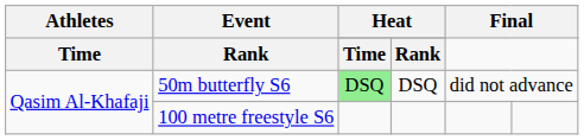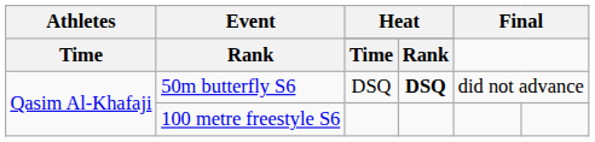50m butterfly S6 | column 3: lightgreen background -> no background
50m butterfly S6 | column 4: normal -> bold
